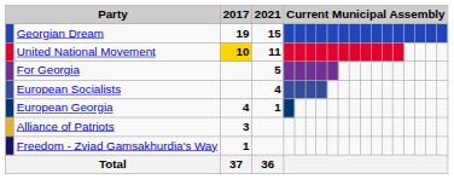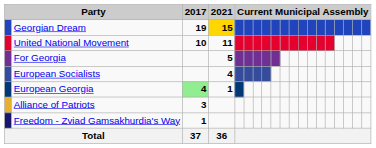Georgian Dream | 2021: no background -> gold background
United National Movement | 2017: gold background -> no background
European Georgia | 2017: no background -> lightgreen background
